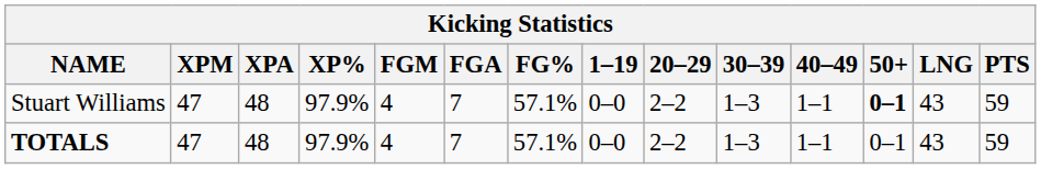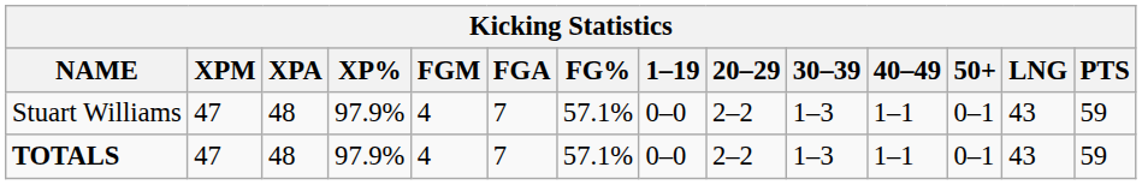Stuart Williams | 50+: bold -> normal
